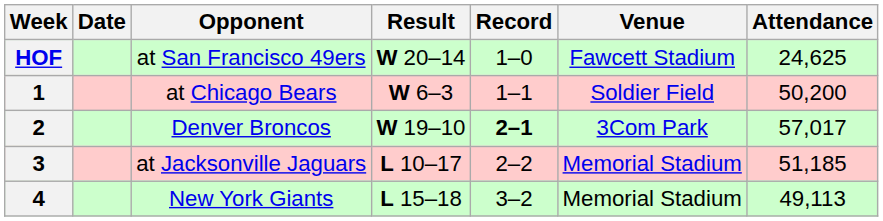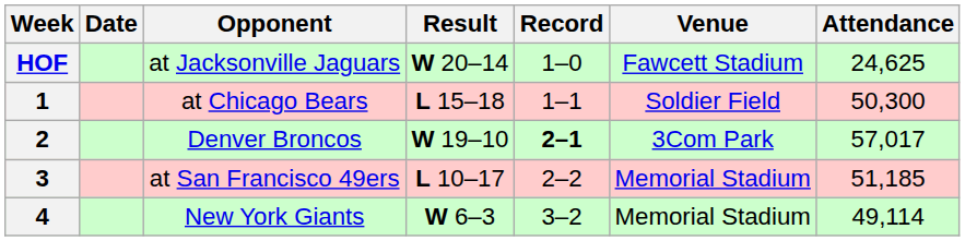HOF | Opponent: at San Francisco 49ers -> at Jacksonville Jaguars
1 | Result: W 6–3 -> L 15–18
1 | Attendance: 50,200 -> 50,300
3 | Opponent: at Jacksonville Jaguars -> at San Francisco 49ers
4 | Result: L 15–18 -> W 6–3
4 | Attendance: 49,113 -> 49,114
